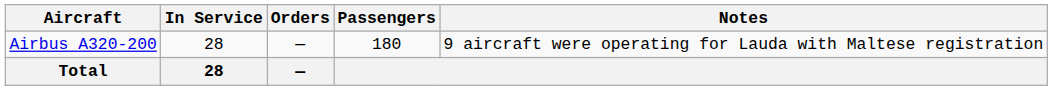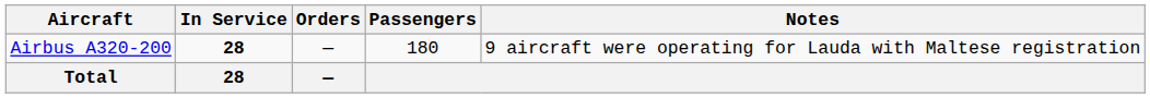Airbus A320-200 | In Service: normal -> bold
